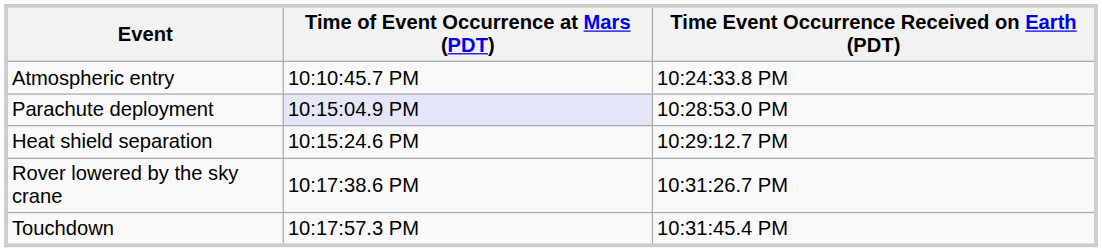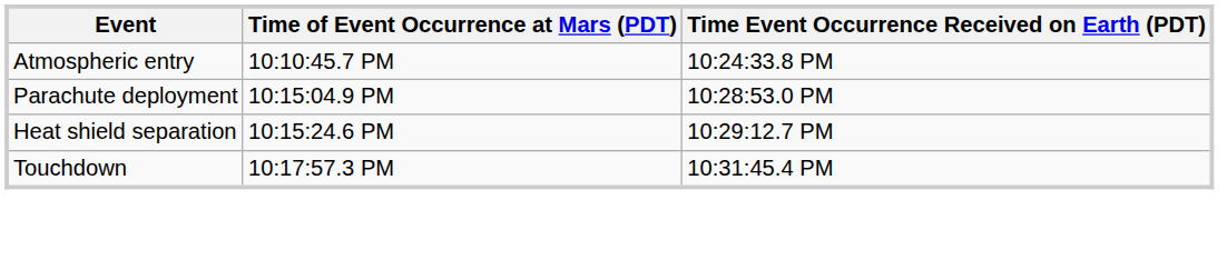Parachute deployment | Time of Event Occurrence at Mars (PDT): lavender background -> no background
- row: Rover lowered by the sky crane | 10:17:38.6 PM | 10:31:26.7 PM
